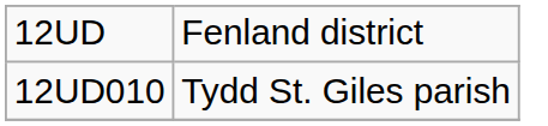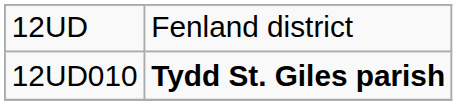12UD010 | column 2: normal -> bold
